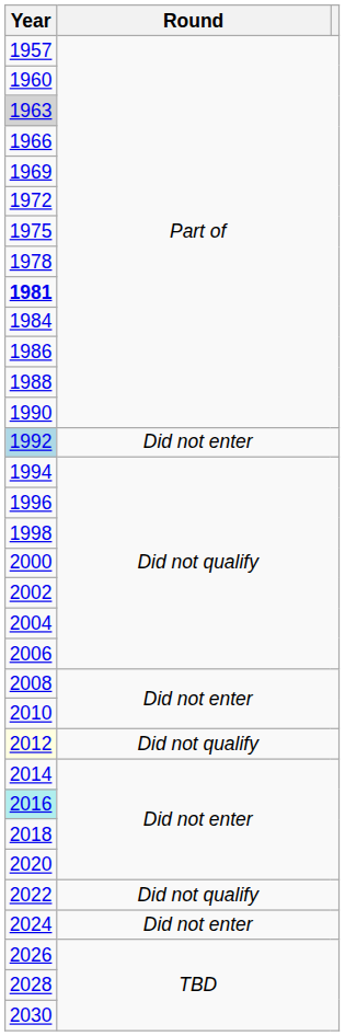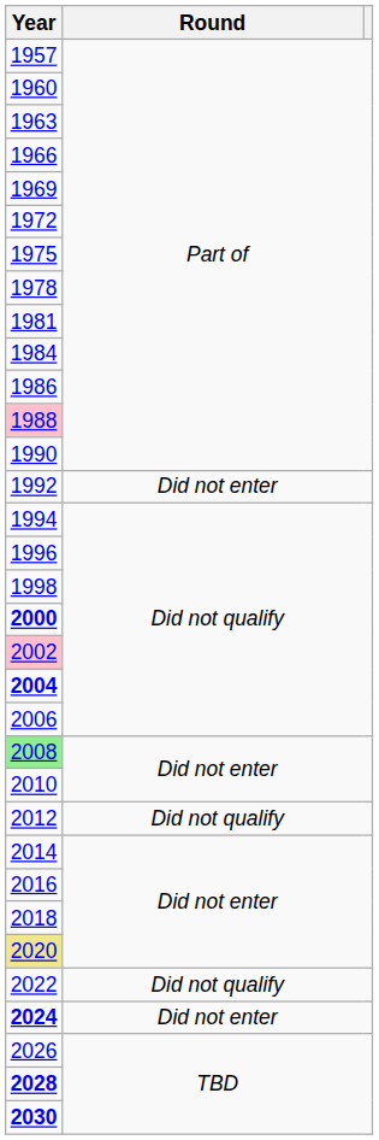1963 | Year: lightgrey background -> no background
1981 | Year: bold -> normal
1988 | Year: no background -> pink background
1992 | Year: lightblue background -> no background
2000 | Year: normal -> bold
2002 | Year: no background -> pink background
2004 | Year: normal -> bold
2008 | Year: no background -> lightgreen background
2012 | Year: lightyellow background -> no background
2016 | Year: paleturquoise background -> no background
2020 | Year: no background -> khaki background
2024 | Year: normal -> bold
2028 | Year: normal -> bold
2030 | Year: normal -> bold
